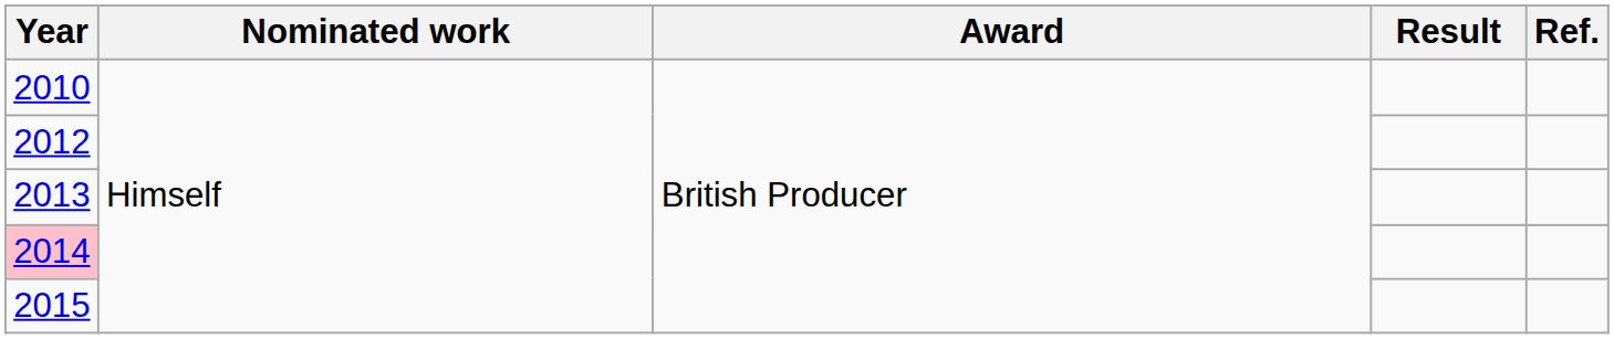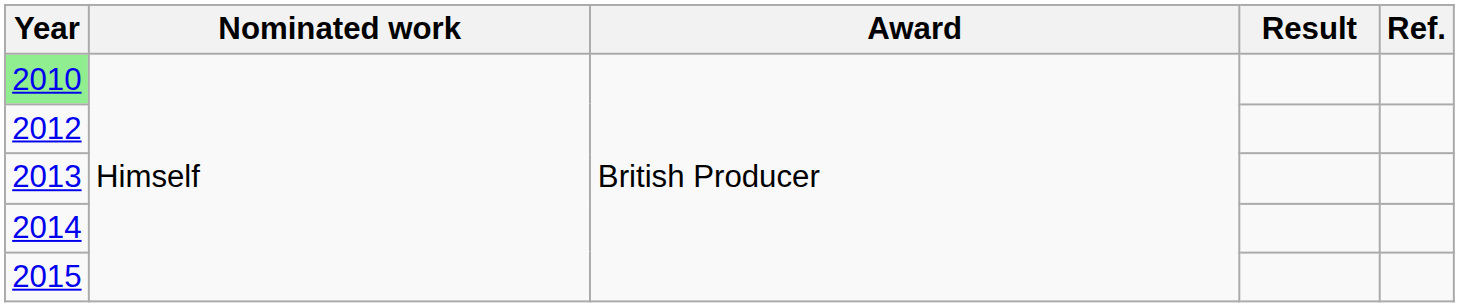2010 | Year: no background -> lightgreen background
2014 | Year: pink background -> no background
